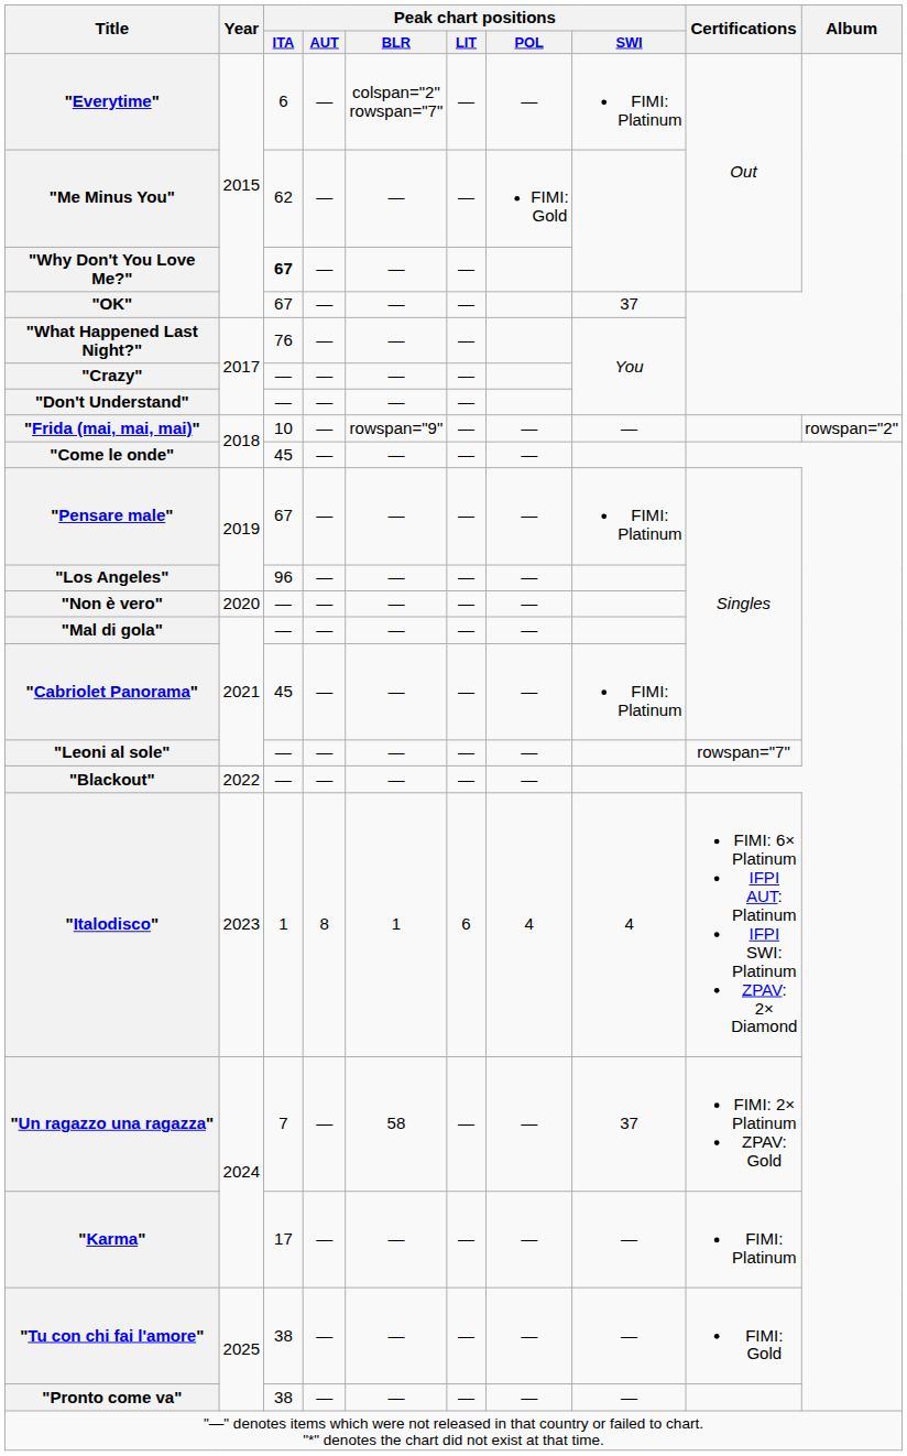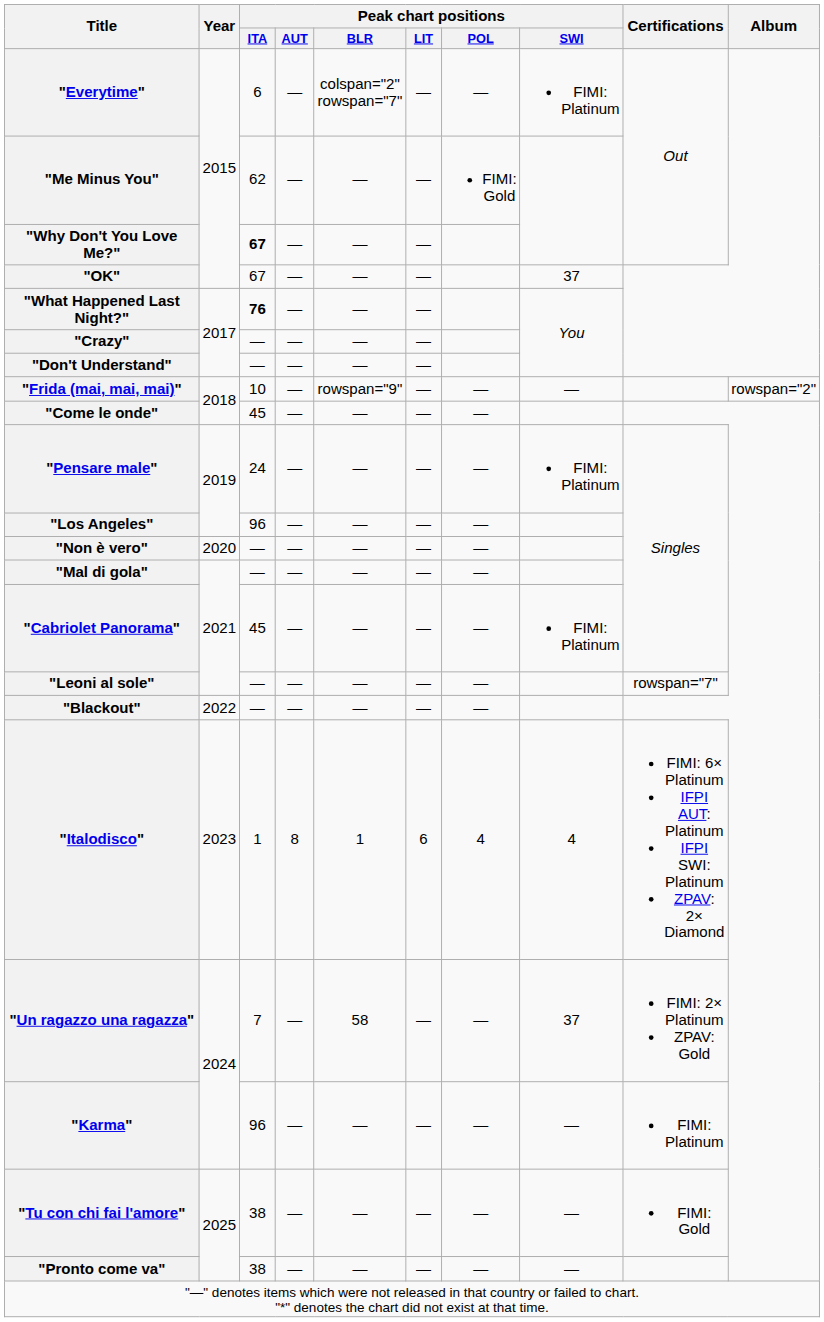"What Happened Last Night?" | Peak chart positions / ITA: normal -> bold
"Pensare male" | Peak chart positions / ITA: 67 -> 24
"Karma" | Peak chart positions / ITA: 17 -> 96
